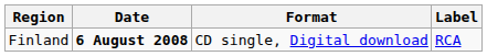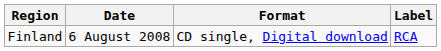Finland | Date: bold -> normal
